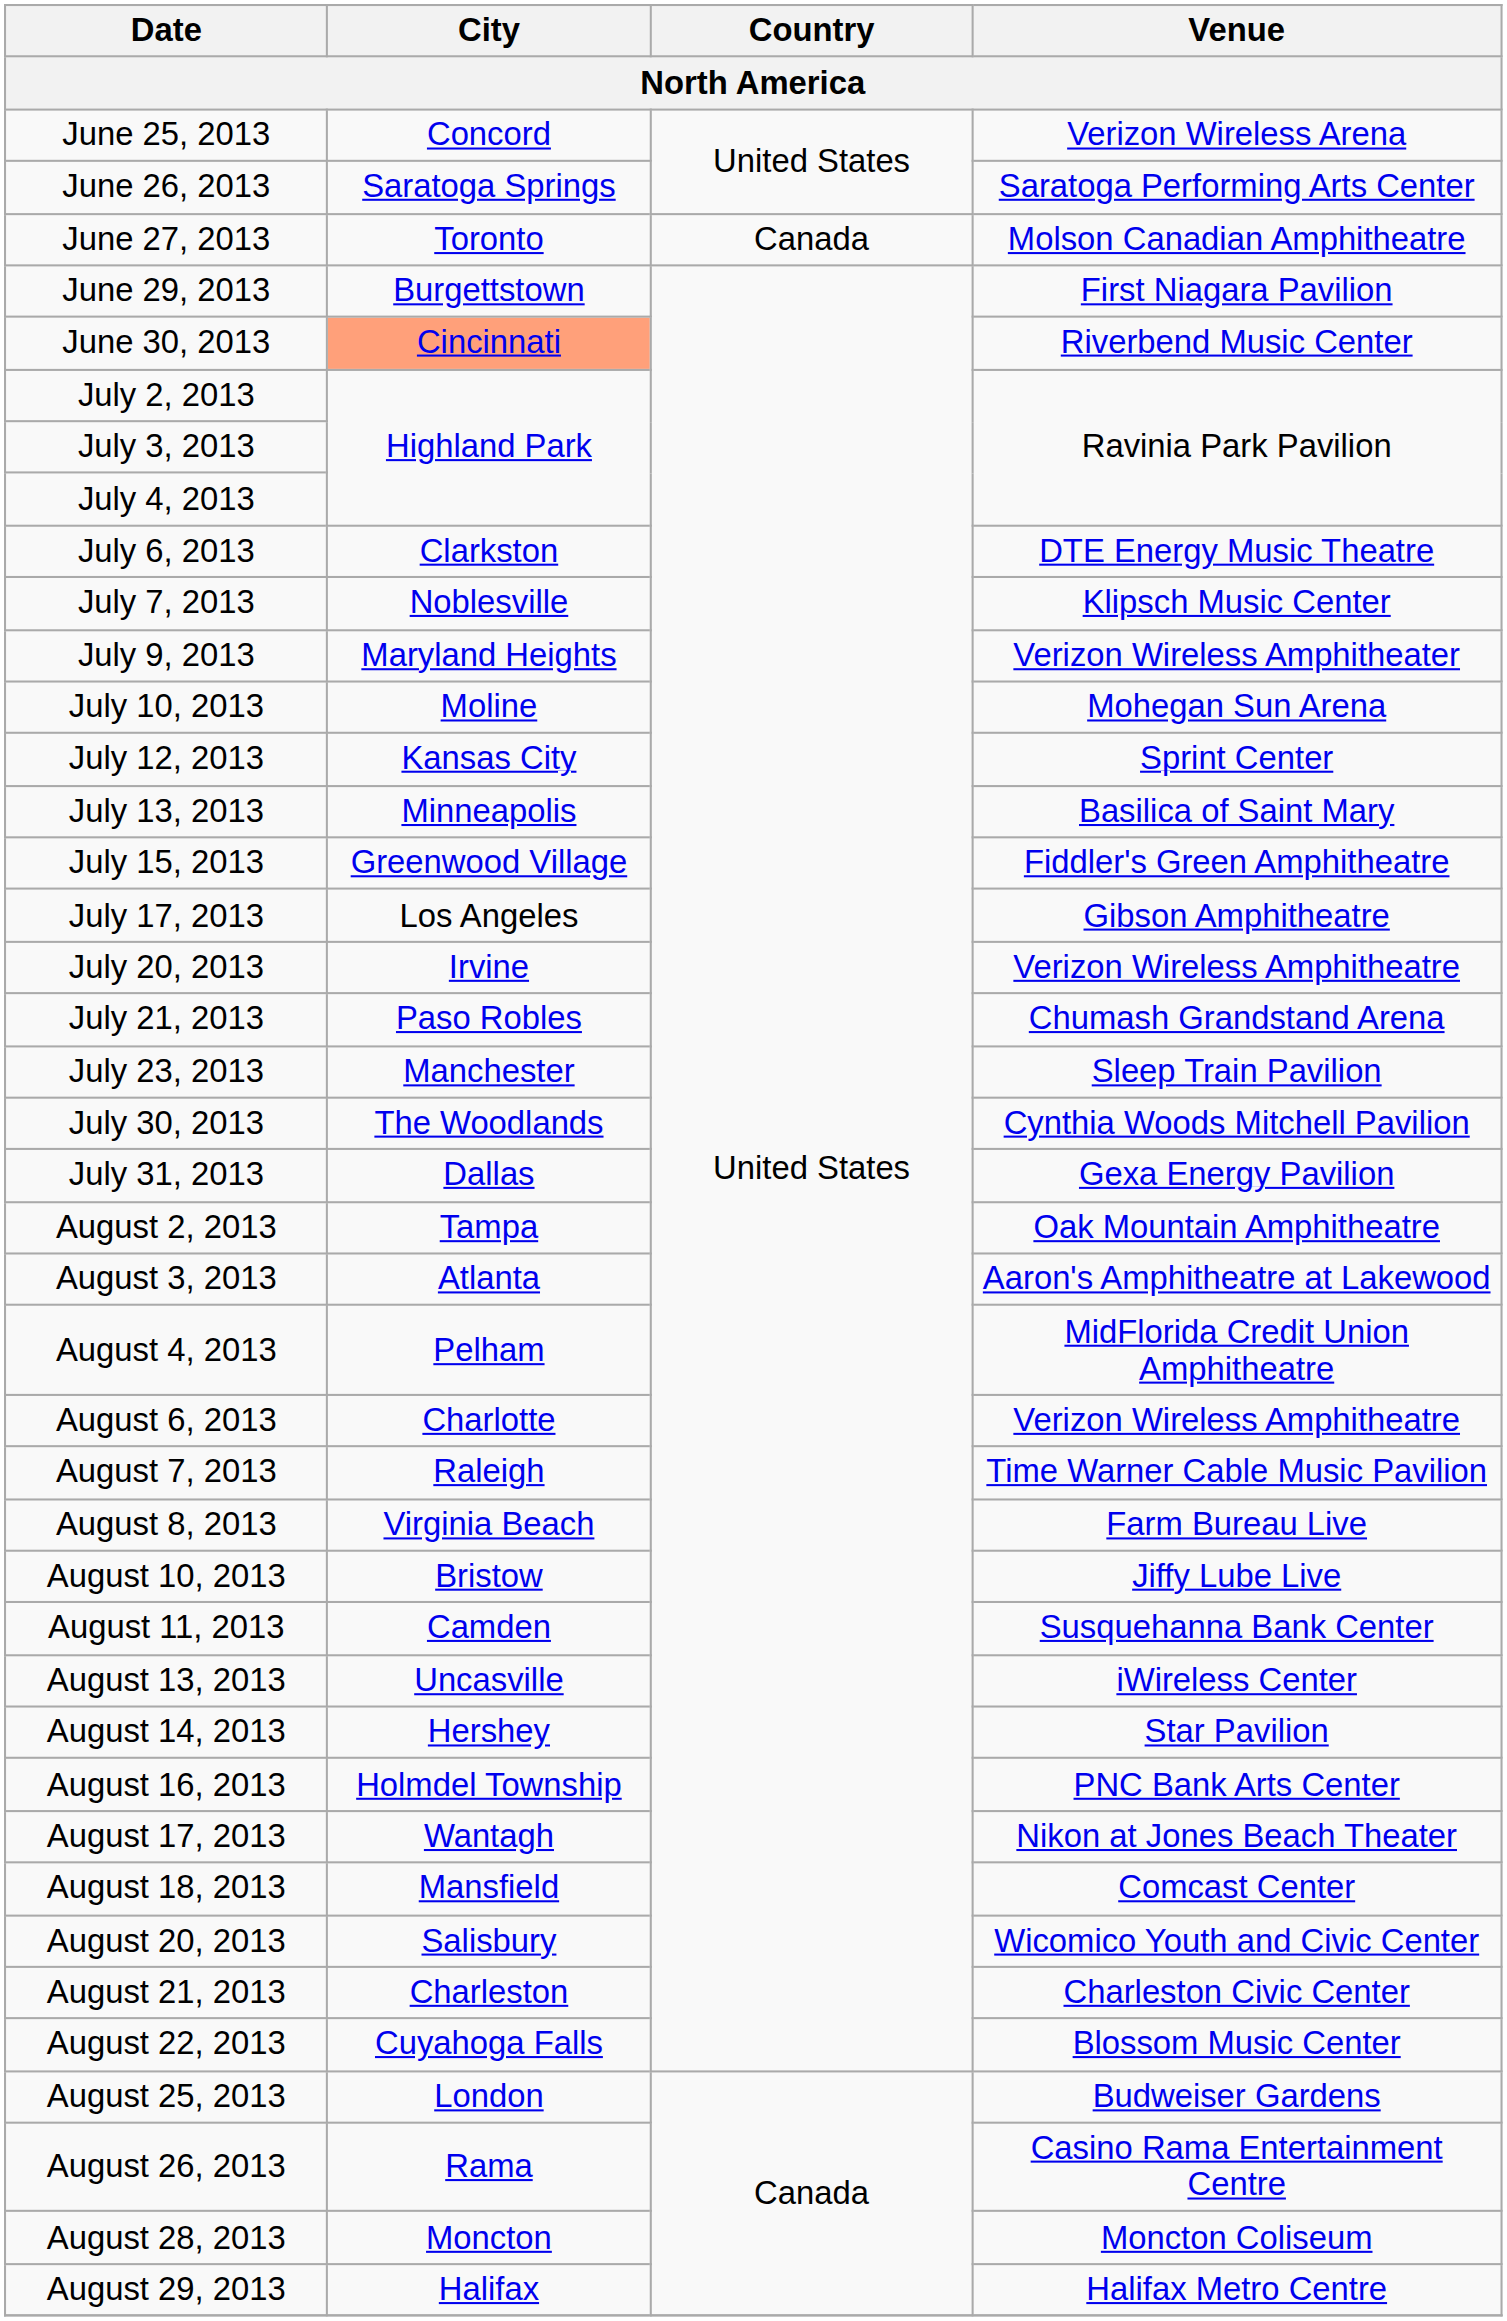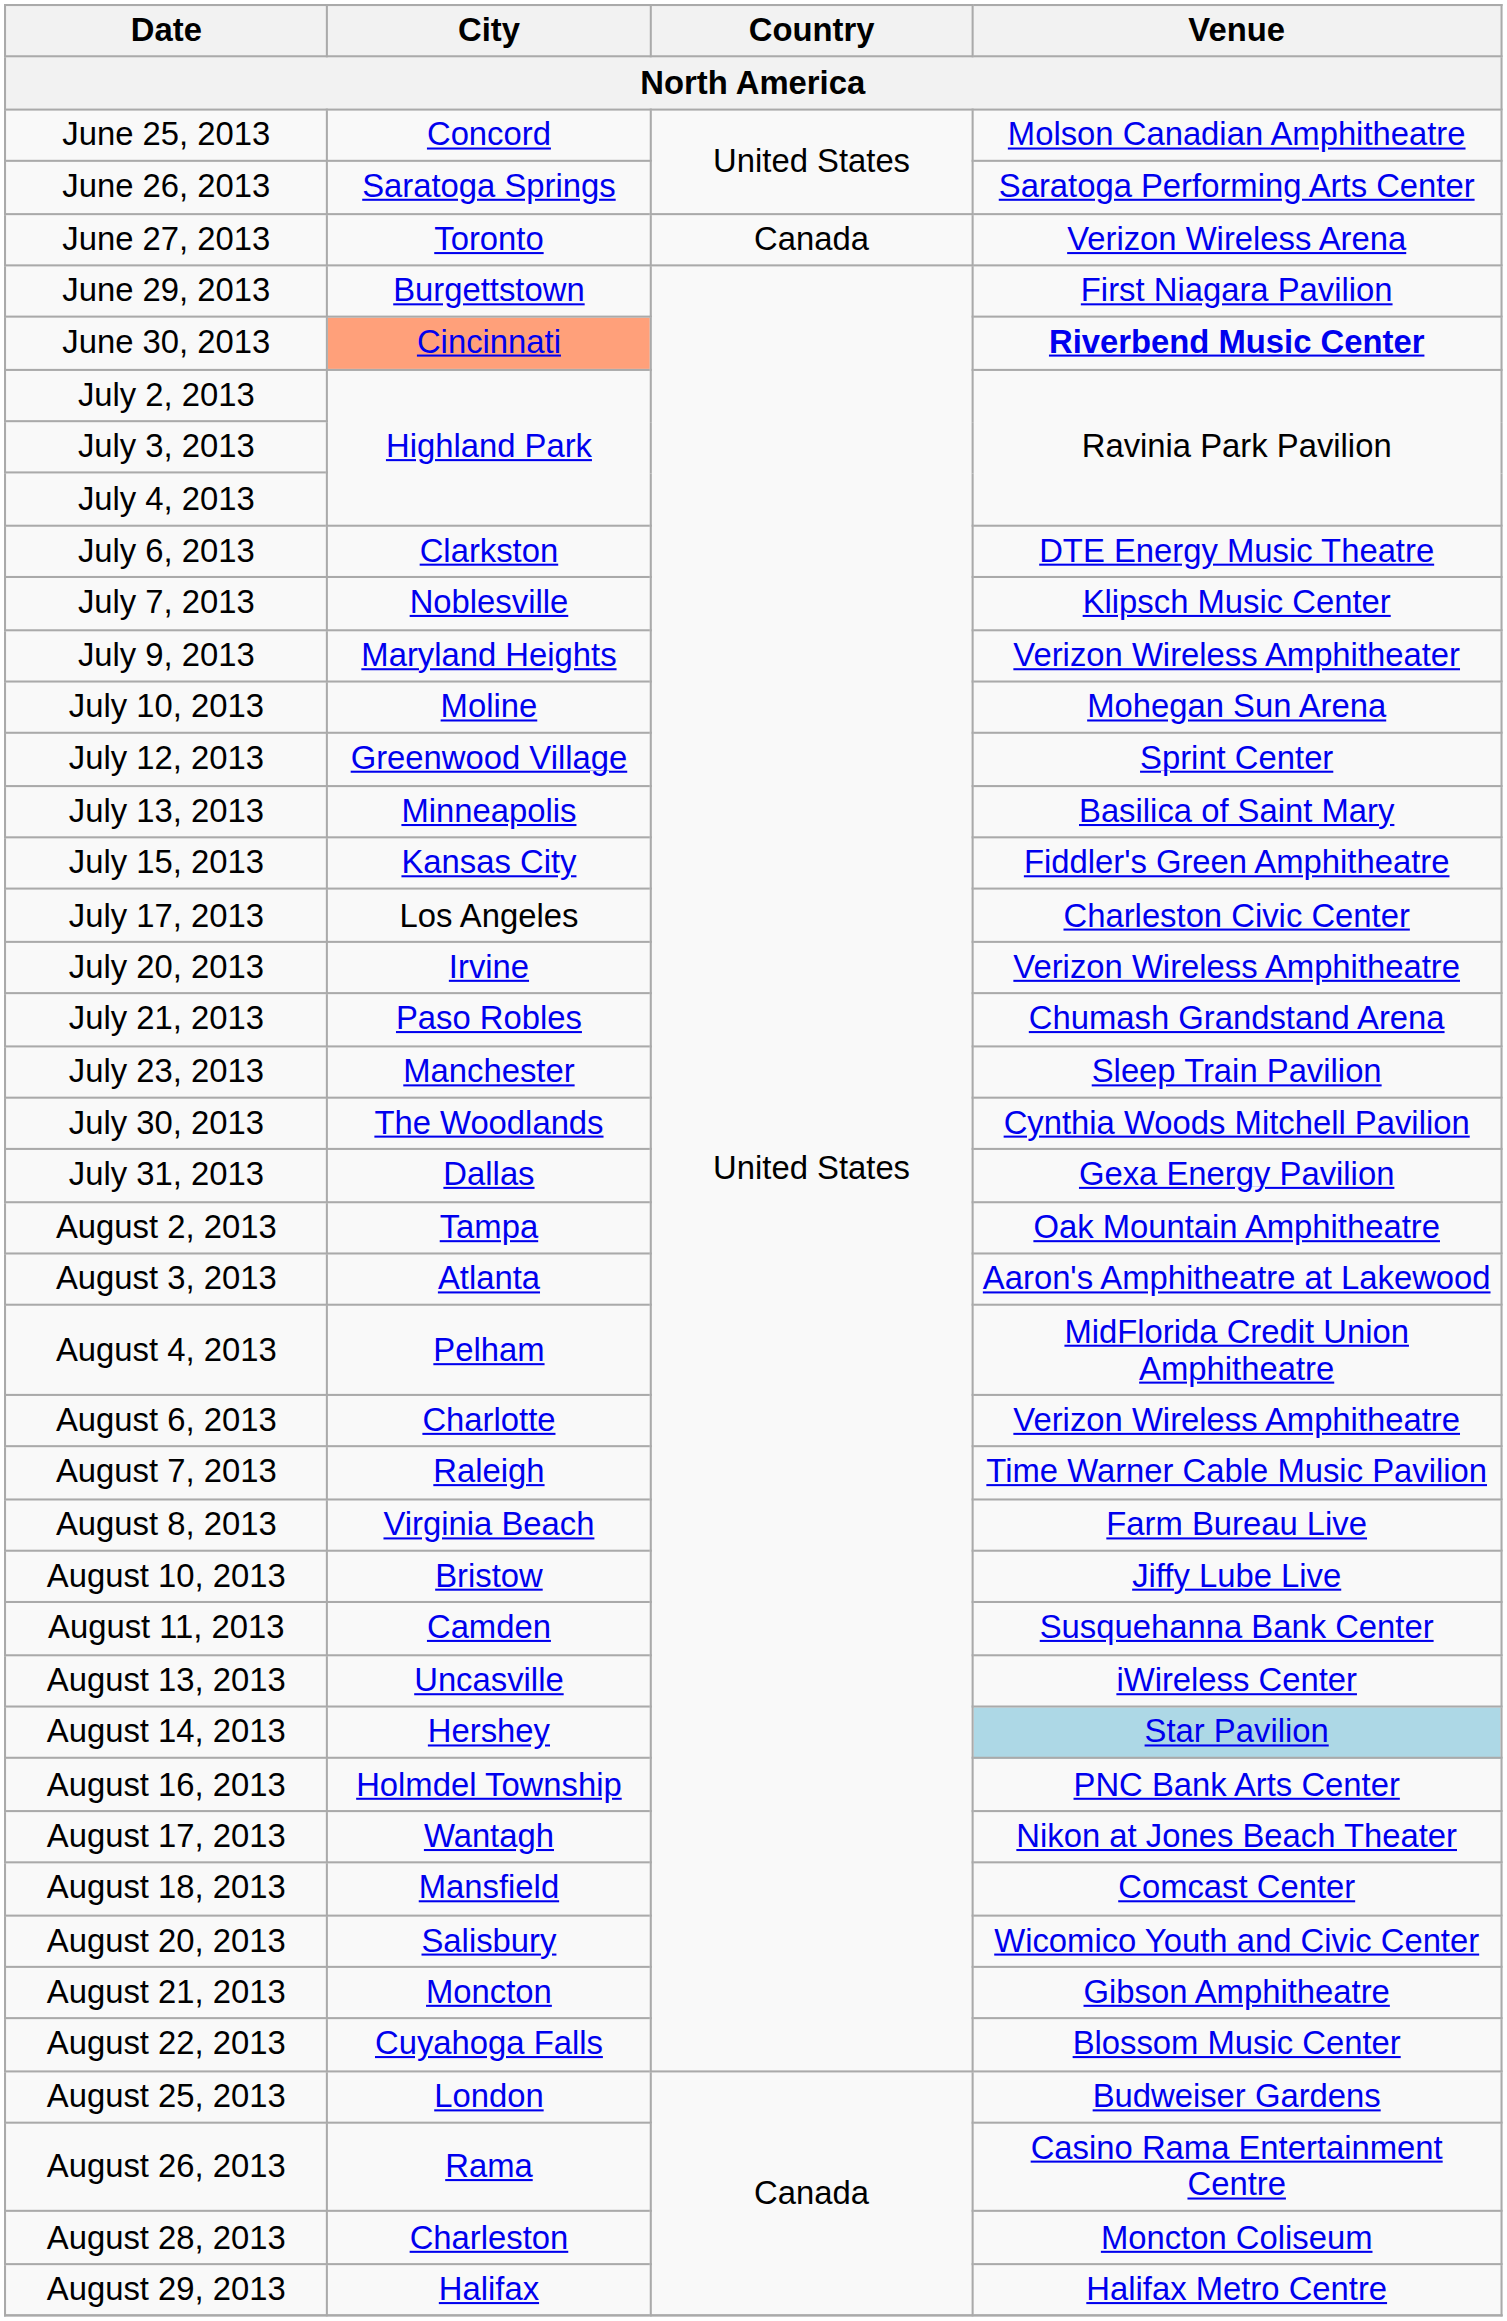June 25, 2013 | Venue: Verizon Wireless Arena -> Molson Canadian Amphitheatre
June 27, 2013 | Venue: Molson Canadian Amphitheatre -> Verizon Wireless Arena
June 30, 2013 | Venue: normal -> bold
July 12, 2013 | City: Kansas City -> Greenwood Village
July 15, 2013 | City: Greenwood Village -> Kansas City
July 17, 2013 | Venue: Gibson Amphitheatre -> Charleston Civic Center
August 14, 2013 | Venue: no background -> lightblue background
August 21, 2013 | City: Charleston -> Moncton
August 21, 2013 | Venue: Charleston Civic Center -> Gibson Amphitheatre
August 28, 2013 | City: Moncton -> Charleston
